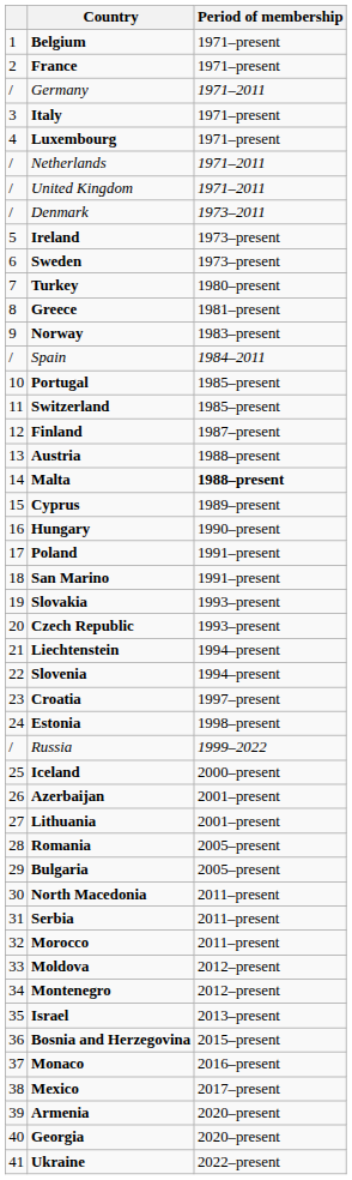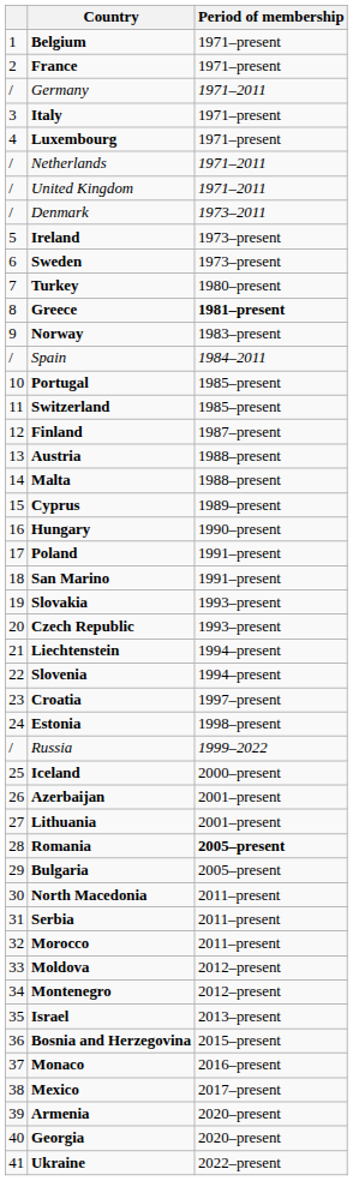Greece | Period of membership: normal -> bold
Malta | Period of membership: bold -> normal
Romania | Period of membership: normal -> bold
